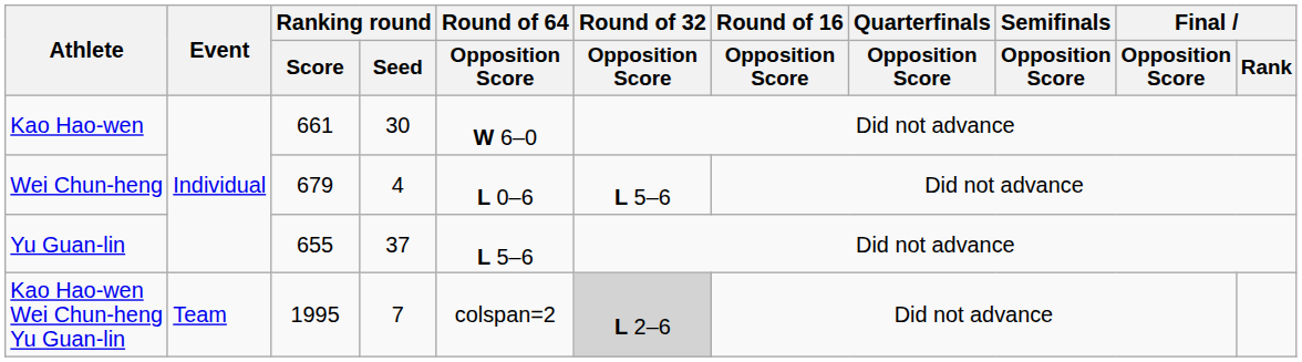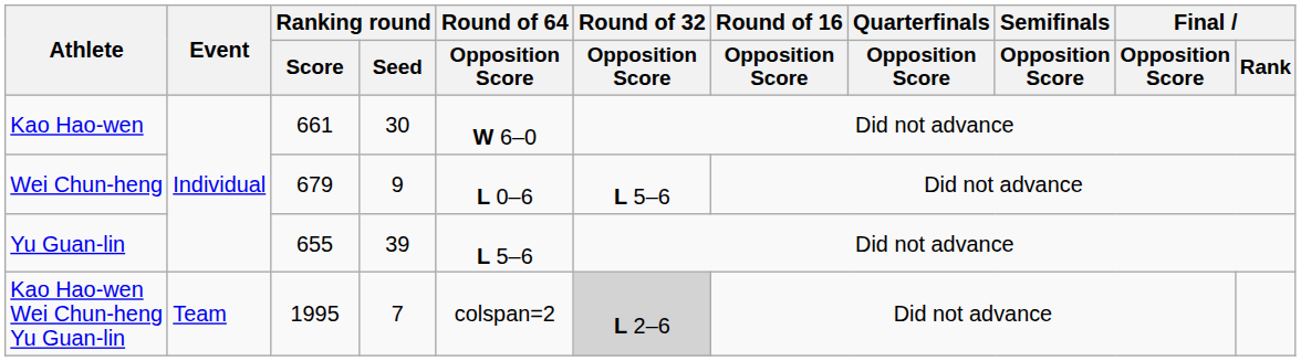Wei Chun-heng | Ranking round / Seed: 4 -> 9
Yu Guan-lin | Ranking round / Seed: 37 -> 39
